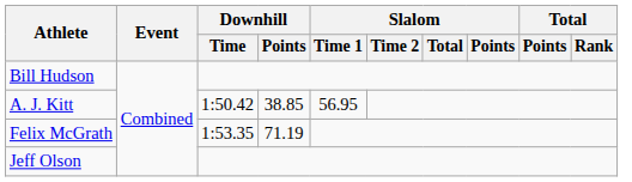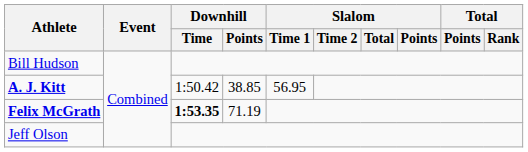row 4 | Athlete: normal -> bold
row 5 | Athlete: normal -> bold
row 5 | Downhill / Time: normal -> bold
